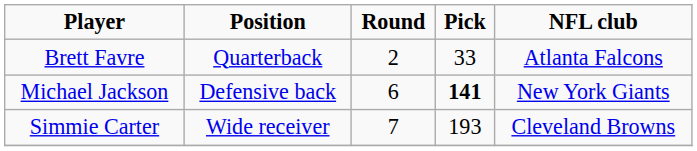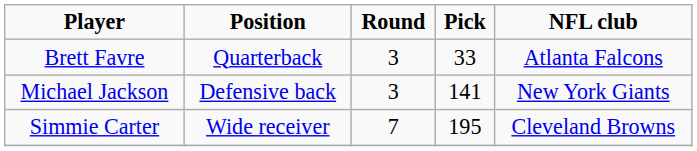Brett Favre | Round: 2 -> 3
Michael Jackson | Round: 6 -> 3
Michael Jackson | Pick: bold -> normal
Simmie Carter | Pick: 193 -> 195
